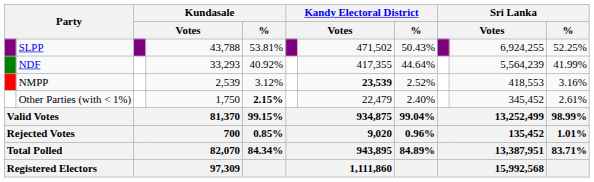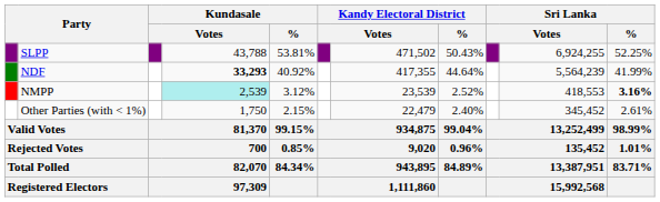NDF | column 4: normal -> bold
NMPP | column 4: no background -> paleturquoise background
NMPP | column 7: bold -> normal
NMPP | Sri Lanka / %: normal -> bold
Other Parties (with < 1%) | Kundasale / %: bold -> normal
